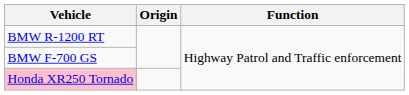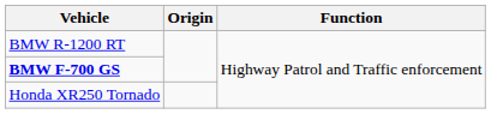BMW F-700 GS | Vehicle: normal -> bold
Honda XR250 Tornado | Vehicle: pink background -> no background
